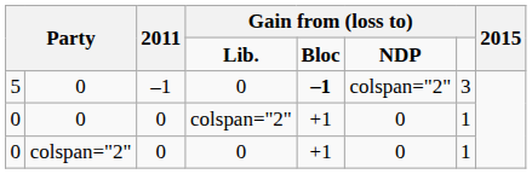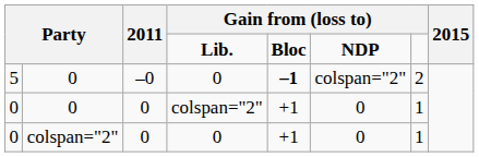5 | 2011: –1 -> –0
5 | column 7: 3 -> 2
